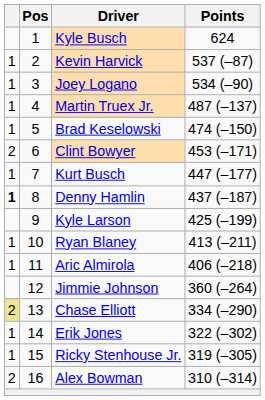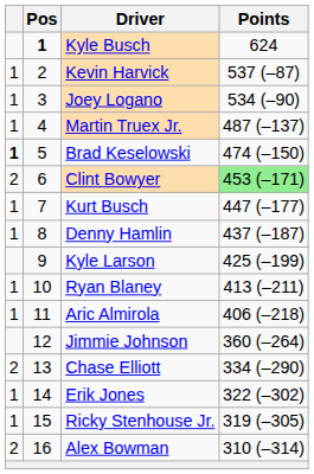Kyle Busch | Pos: normal -> bold
Brad Keselowski | column 1: normal -> bold
Clint Bowyer | Points: no background -> lightgreen background
Denny Hamlin | column 1: bold -> normal
Chase Elliott | column 1: khaki background -> no background
